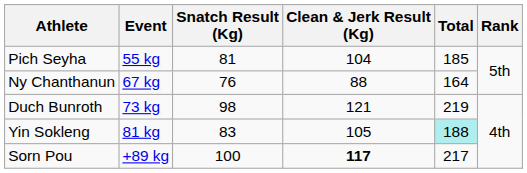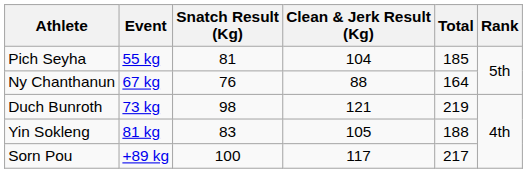Yin Sokleng | Total: paleturquoise background -> no background
Sorn Pou | Clean & Jerk Result (Kg): bold -> normal
